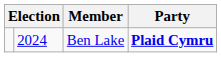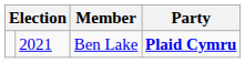Ben Lake | column 2: 2024 -> 2021
